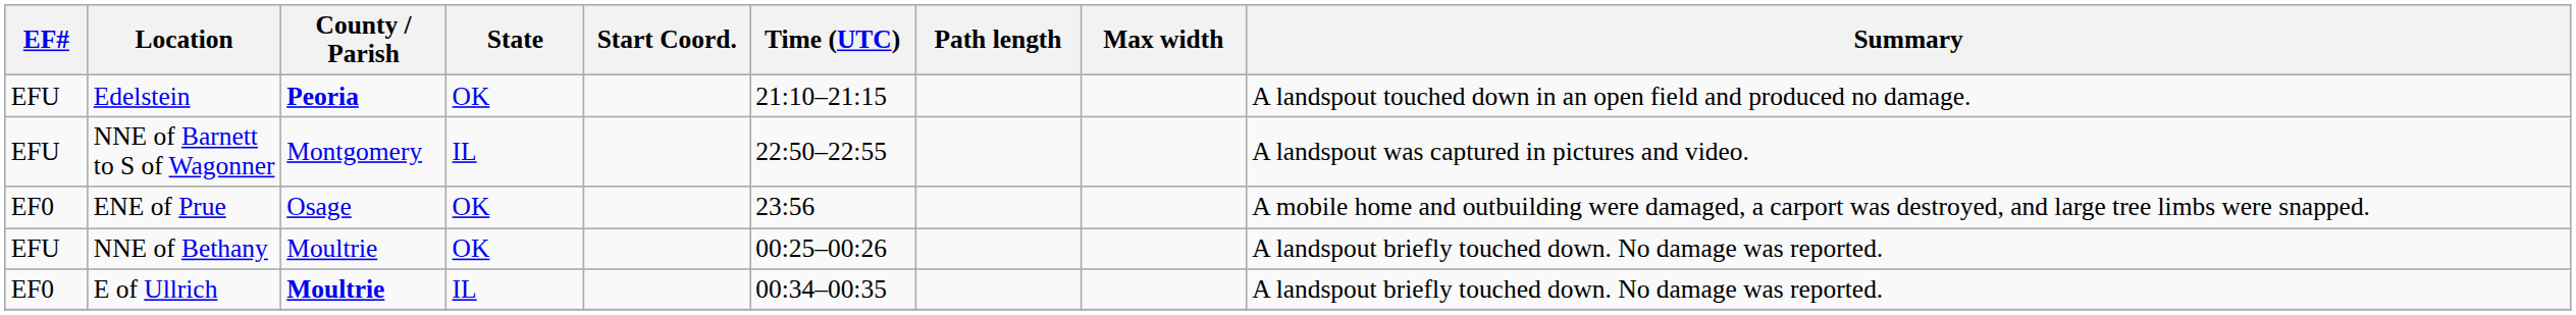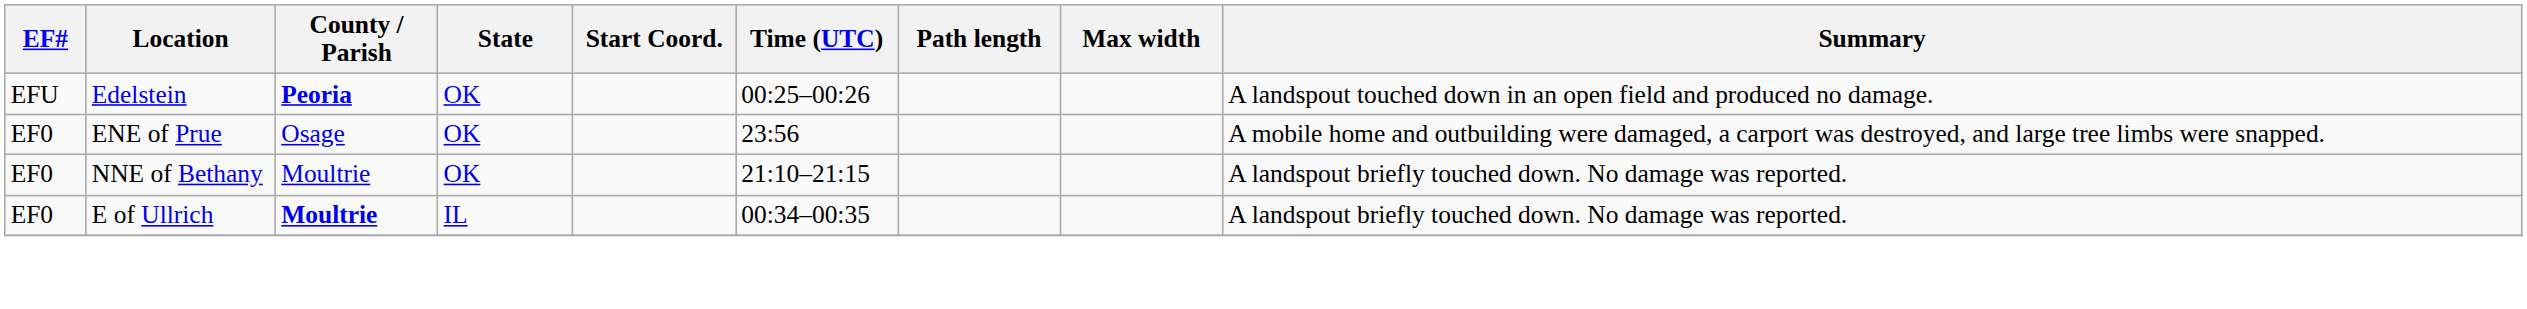Edelstein | Time (UTC): 21:10–21:15 -> 00:25–00:26
- row: EFU | NNE of Barnett to S of Wagonner | Montgomery | IL | 22:50–22:55 | A landspout was captured in pictures and video.
NNE of Bethany | EF#: EFU -> EF0
NNE of Bethany | Time (UTC): 00:25–00:26 -> 21:10–21:15
